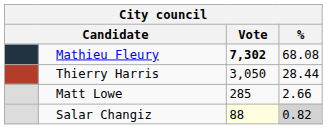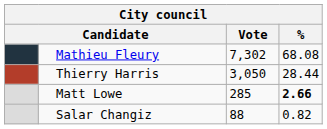Mathieu Fleury | Vote: bold -> normal
Matt Lowe | %: normal -> bold
Salar Changiz | Vote: lightyellow background -> no background
Salar Changiz | %: lightgrey background -> no background
